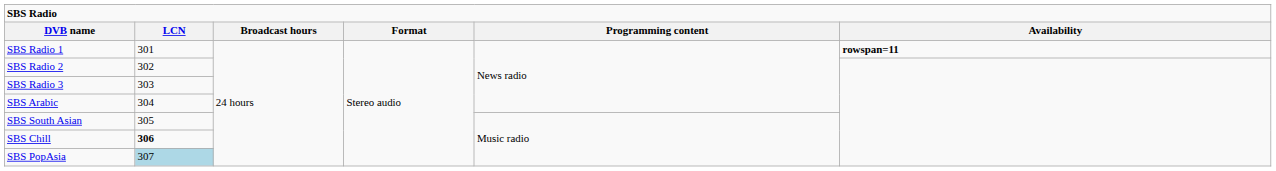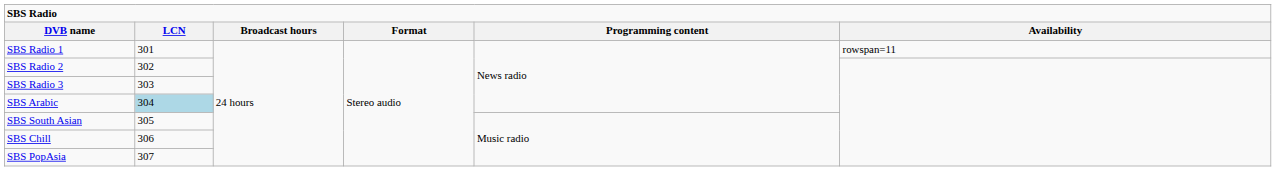SBS Radio 1 | Availability: bold -> normal
SBS Arabic | LCN: no background -> lightblue background
SBS Chill | LCN: bold -> normal
SBS PopAsia | LCN: lightblue background -> no background
